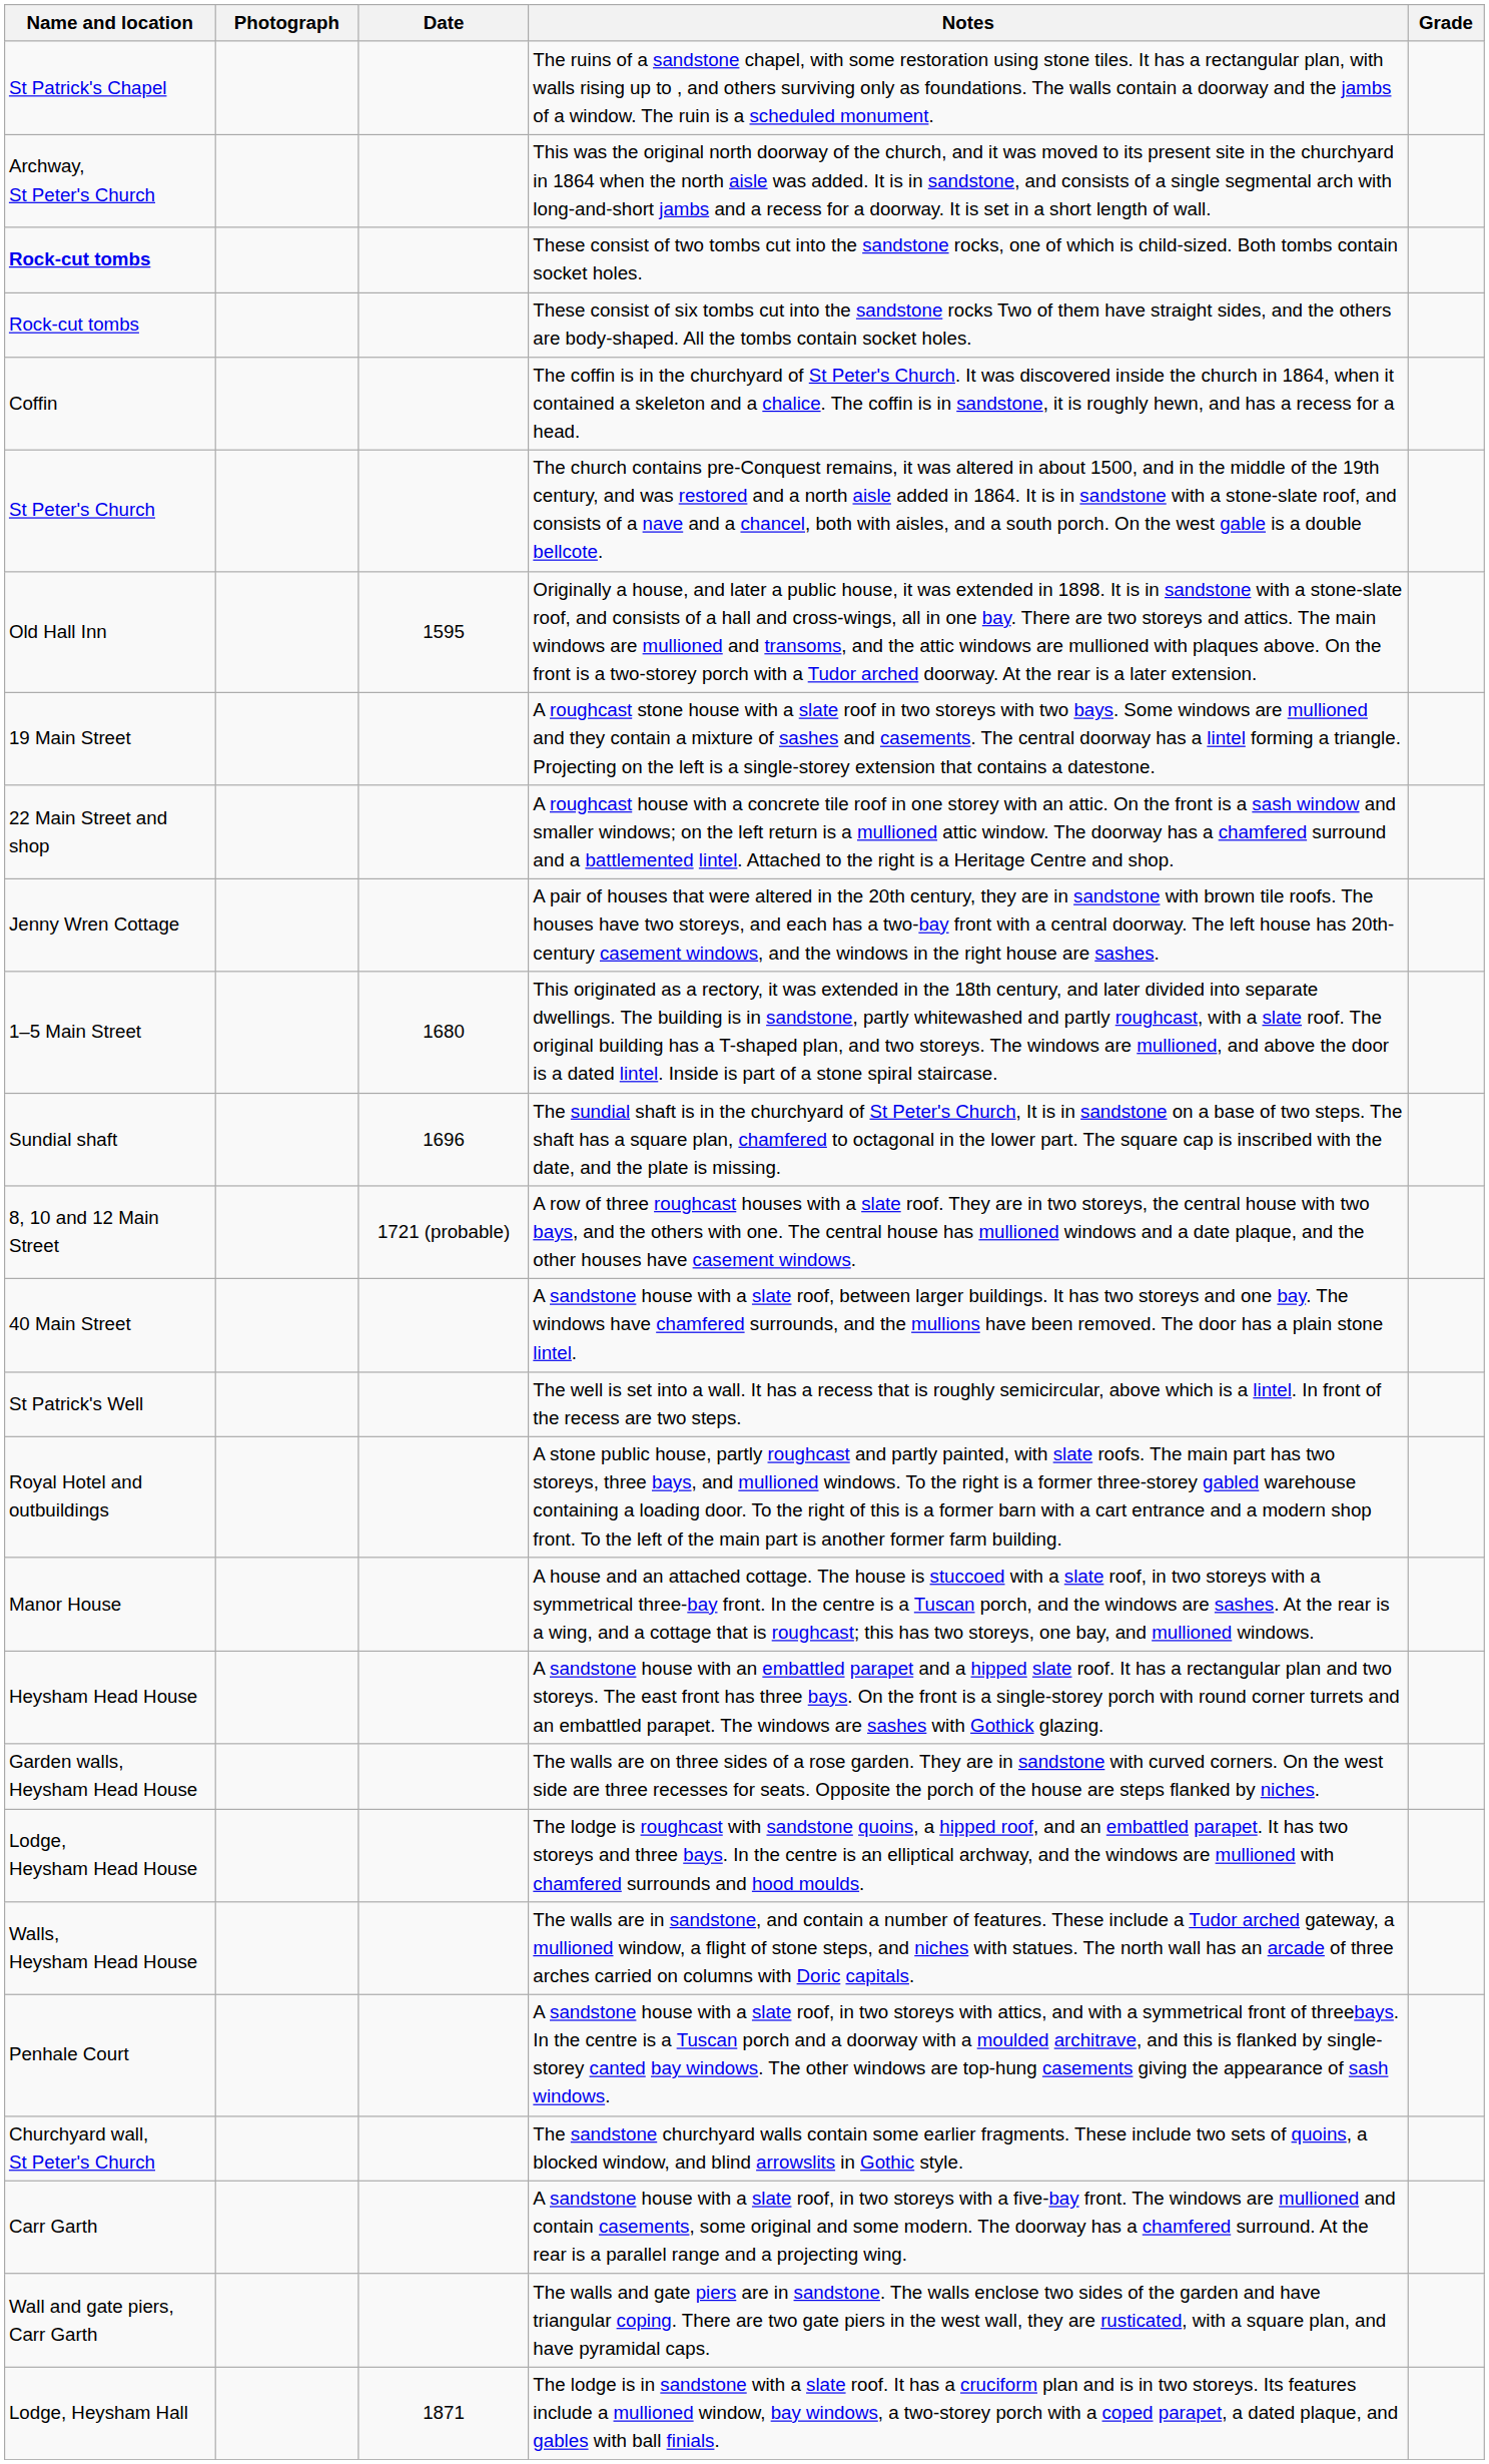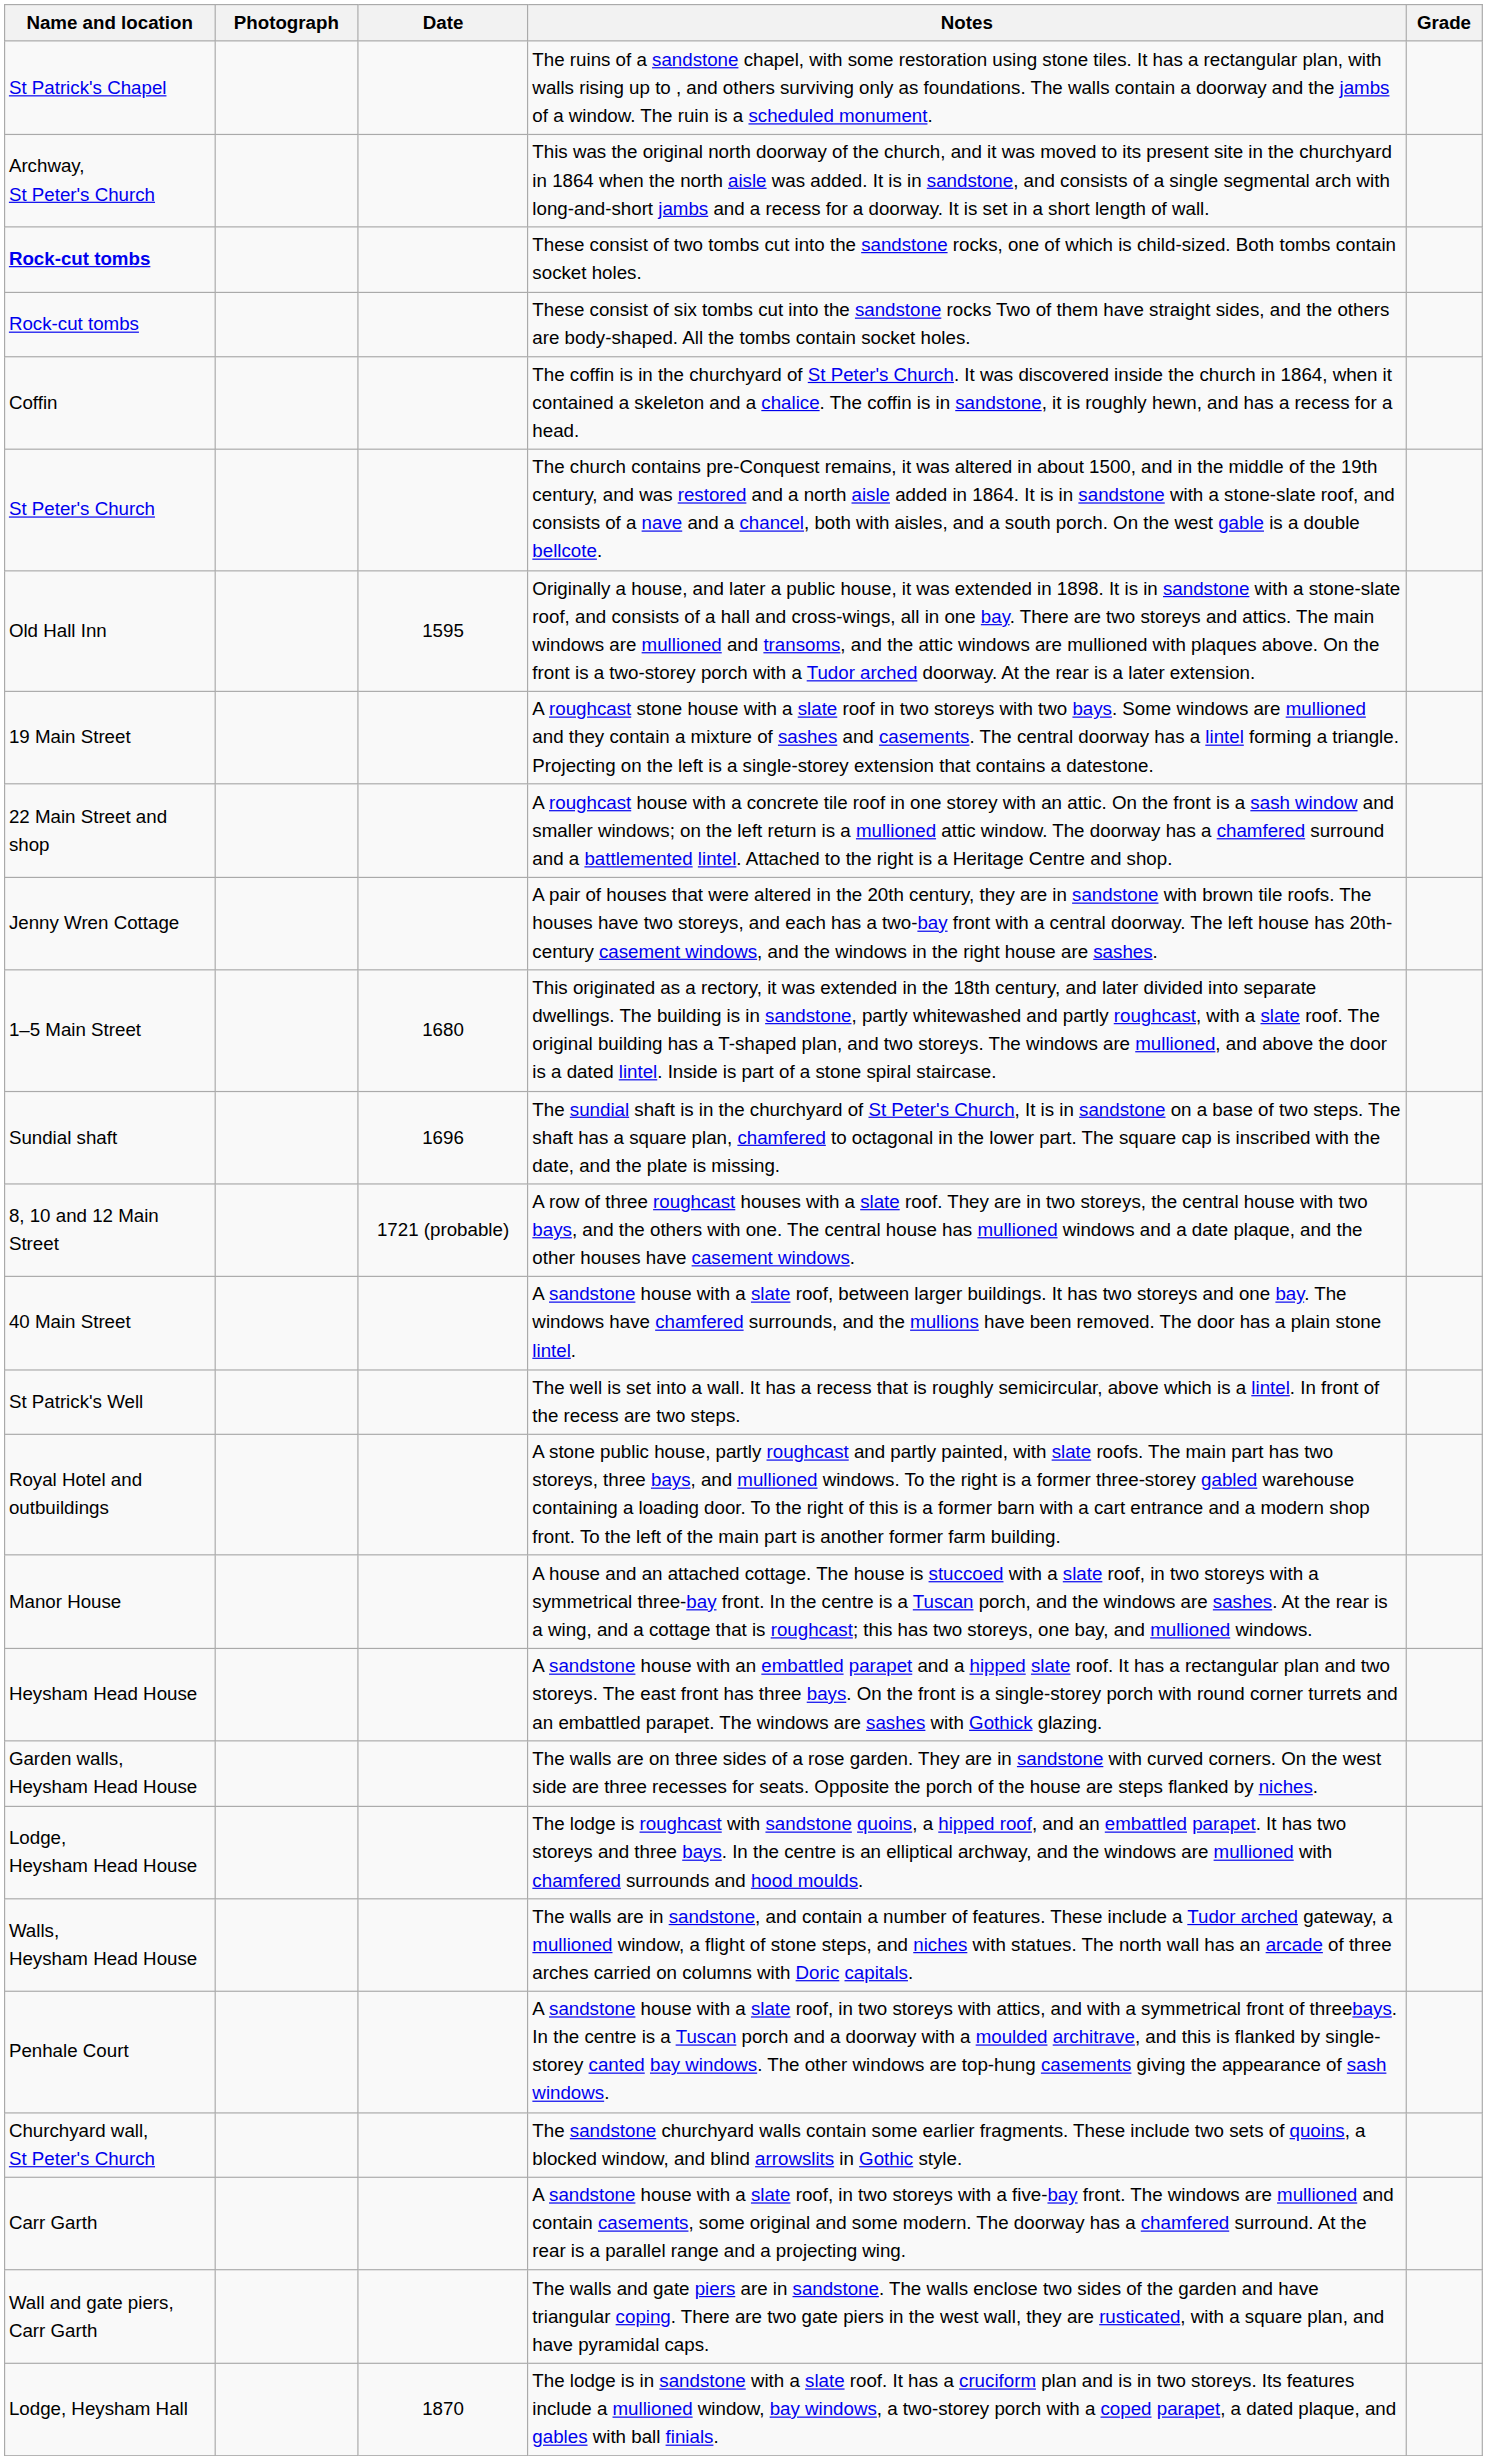row 27 | Date: 1871 -> 1870
